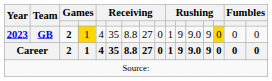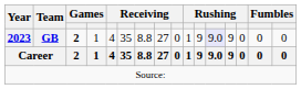2023 | column 4: gold background -> no background
2023 | column 12: no background -> lavender background
2023 | column 14: gold background -> no background
